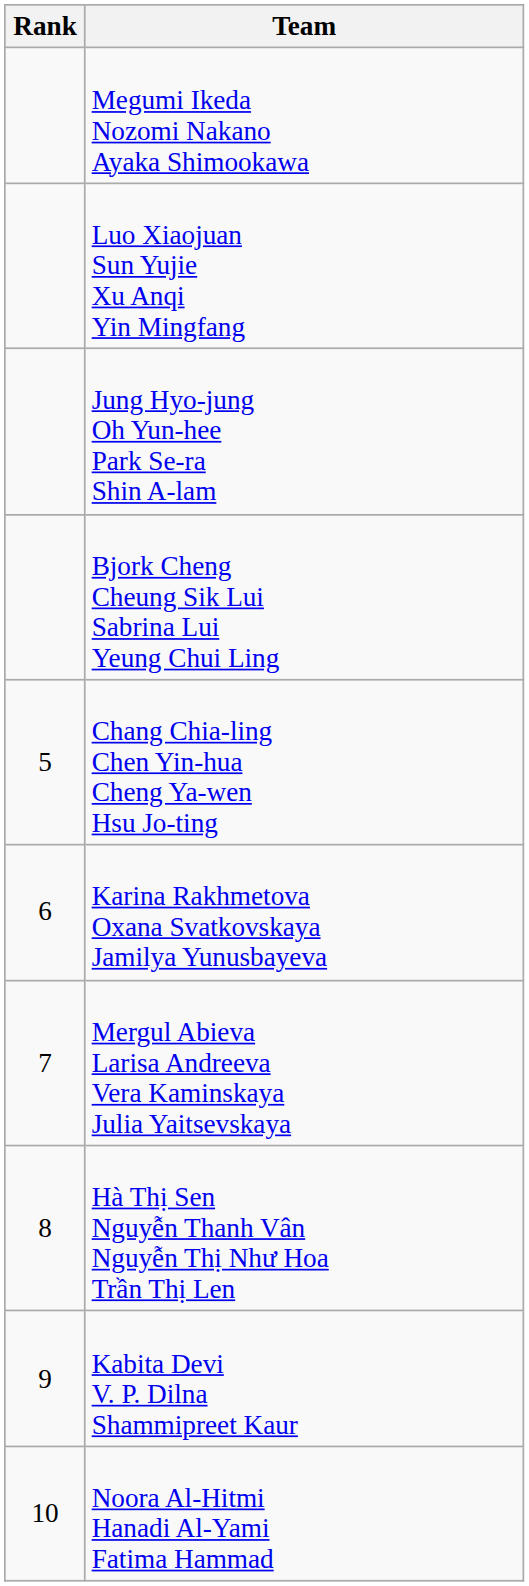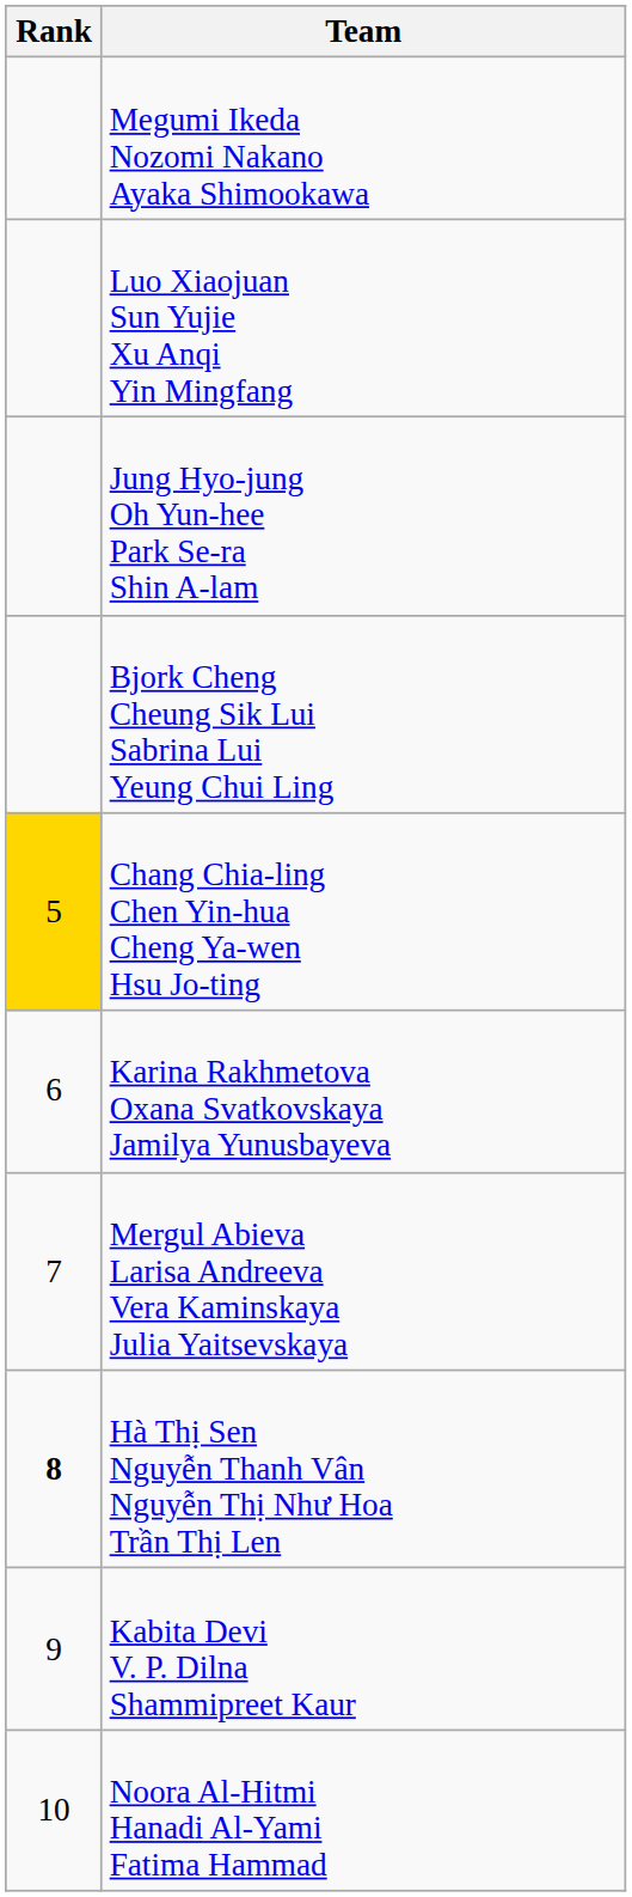Chang Chia-ling Chen Yin-hua Cheng Ya-wen Hsu Jo-ting | Rank: no background -> gold background
Hà Thị Sen Nguyễn Thanh Vân Nguyễn Thị Như Hoa Trần Thị Len | Rank: normal -> bold
